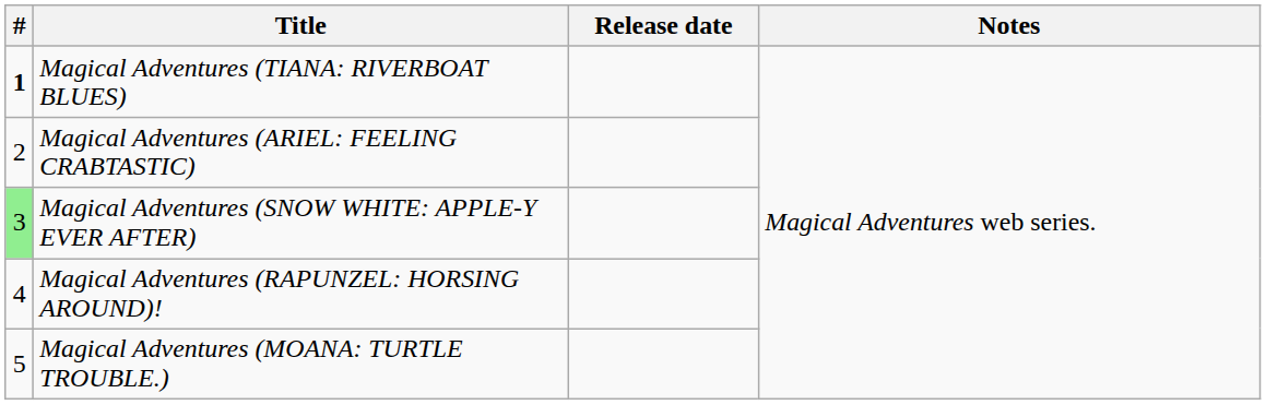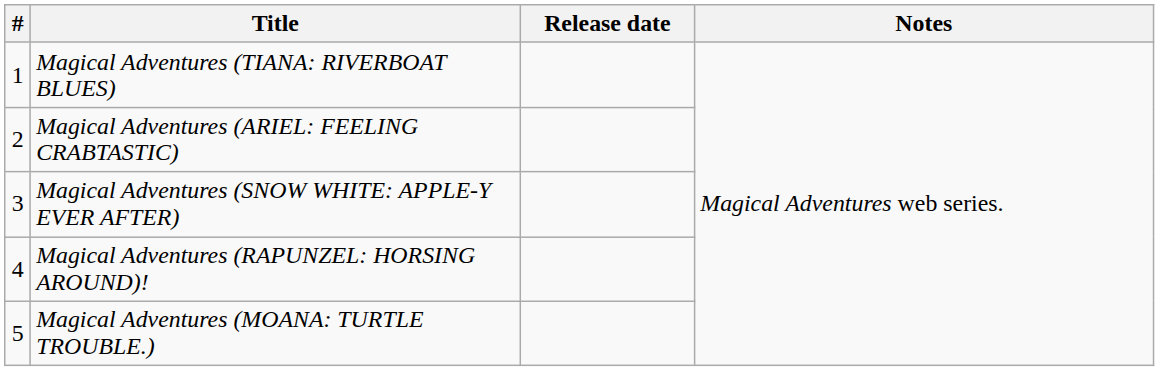Magical Adventures (TIANA: RIVERBOAT BLUES) | #: bold -> normal
Magical Adventures (SNOW WHITE: APPLE-Y EVER AFTER) | #: lightgreen background -> no background
